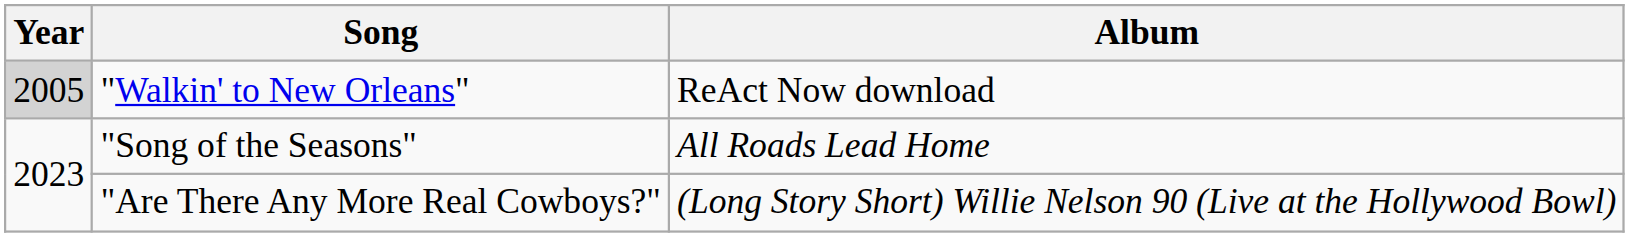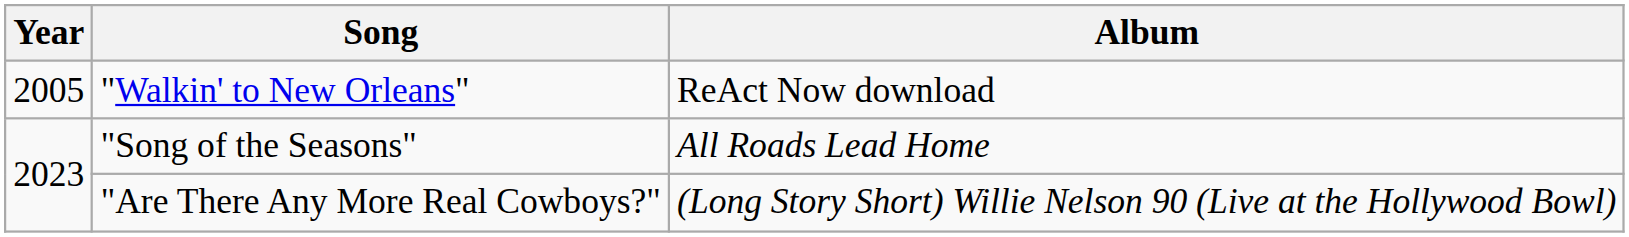"Walkin' to New Orleans" | Year: lightgrey background -> no background
